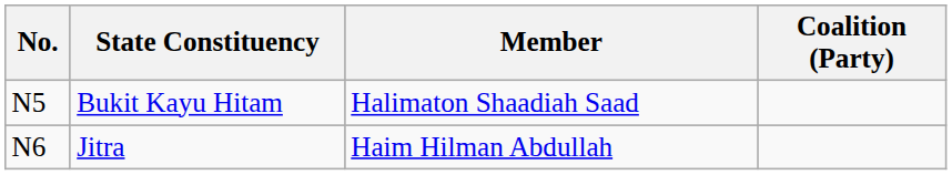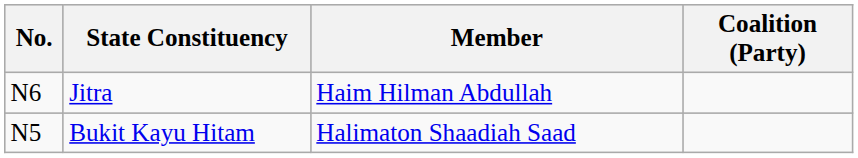rows swapped: Bukit Kayu Hitam <-> Jitra
